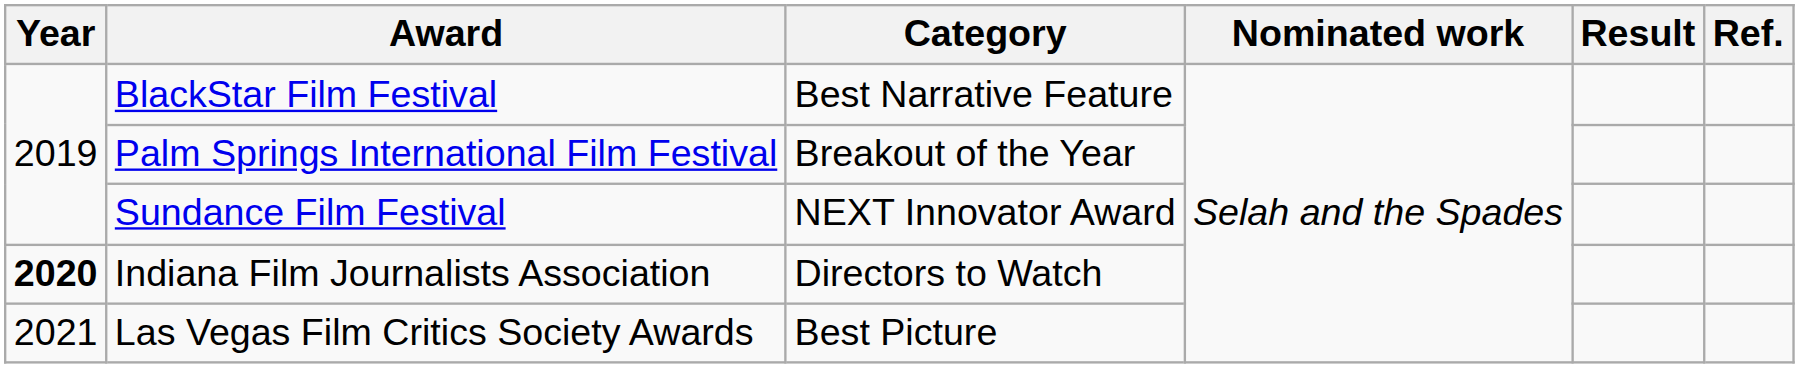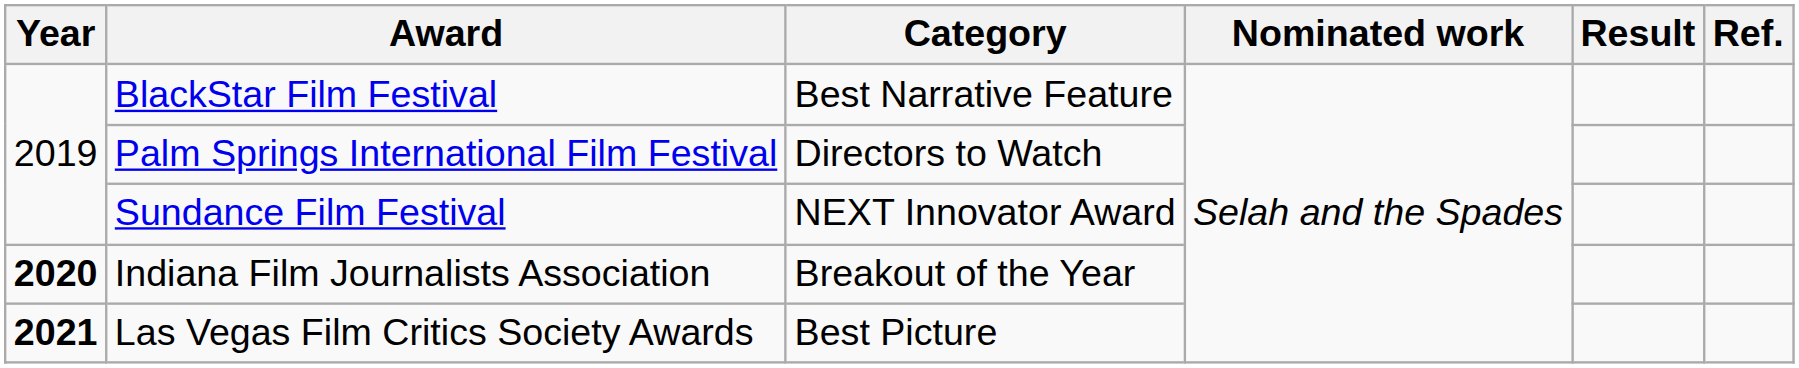Palm Springs International Film Festival | Category: Breakout of the Year -> Directors to Watch
Indiana Film Journalists Association | Category: Directors to Watch -> Breakout of the Year
Las Vegas Film Critics Society Awards | Year: normal -> bold
